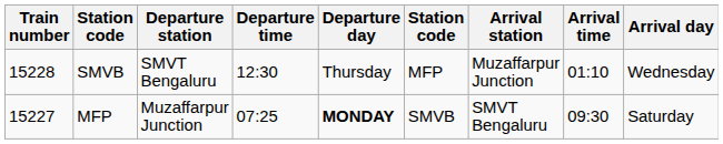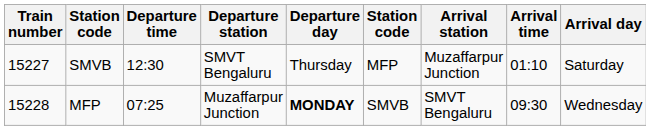columns swapped: Departure station <-> Departure time
row 2 | Train number: 15228 -> 15227
row 2 | Arrival day: Wednesday -> Saturday
row 3 | Train number: 15227 -> 15228
row 3 | Arrival day: Saturday -> Wednesday
